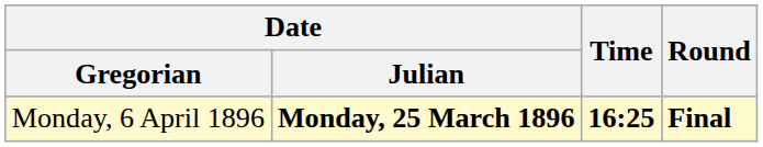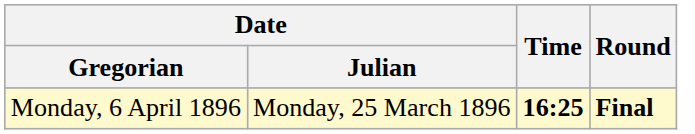Monday, 6 April 1896 | Date / Julian: bold -> normal
